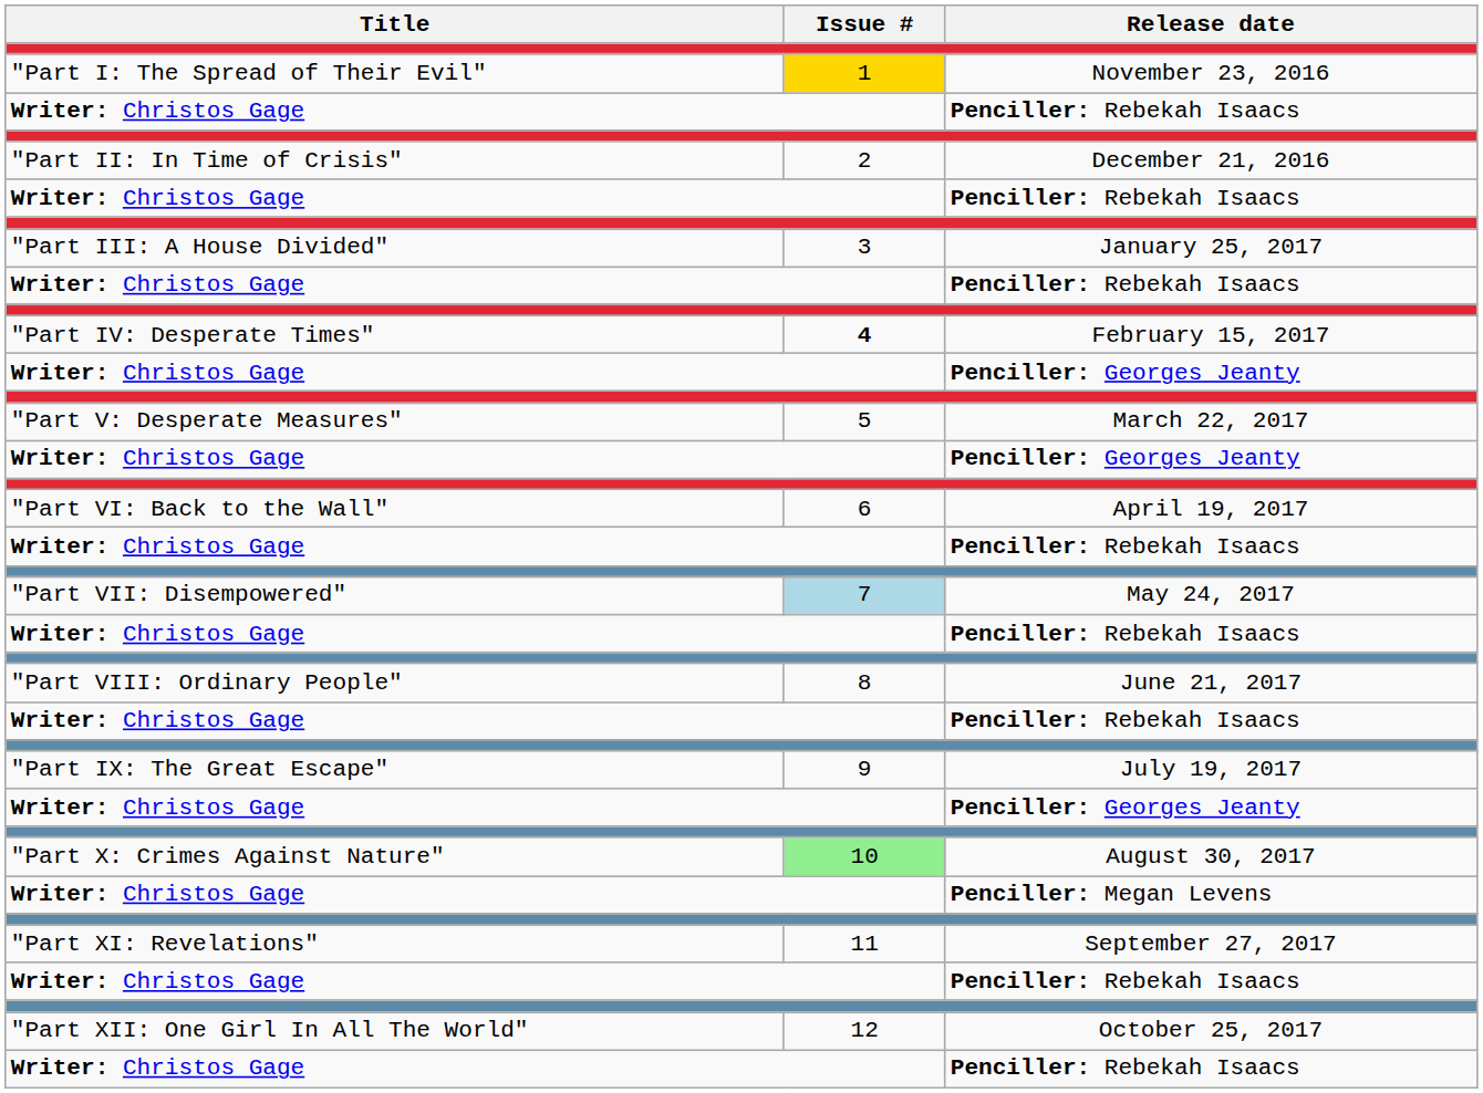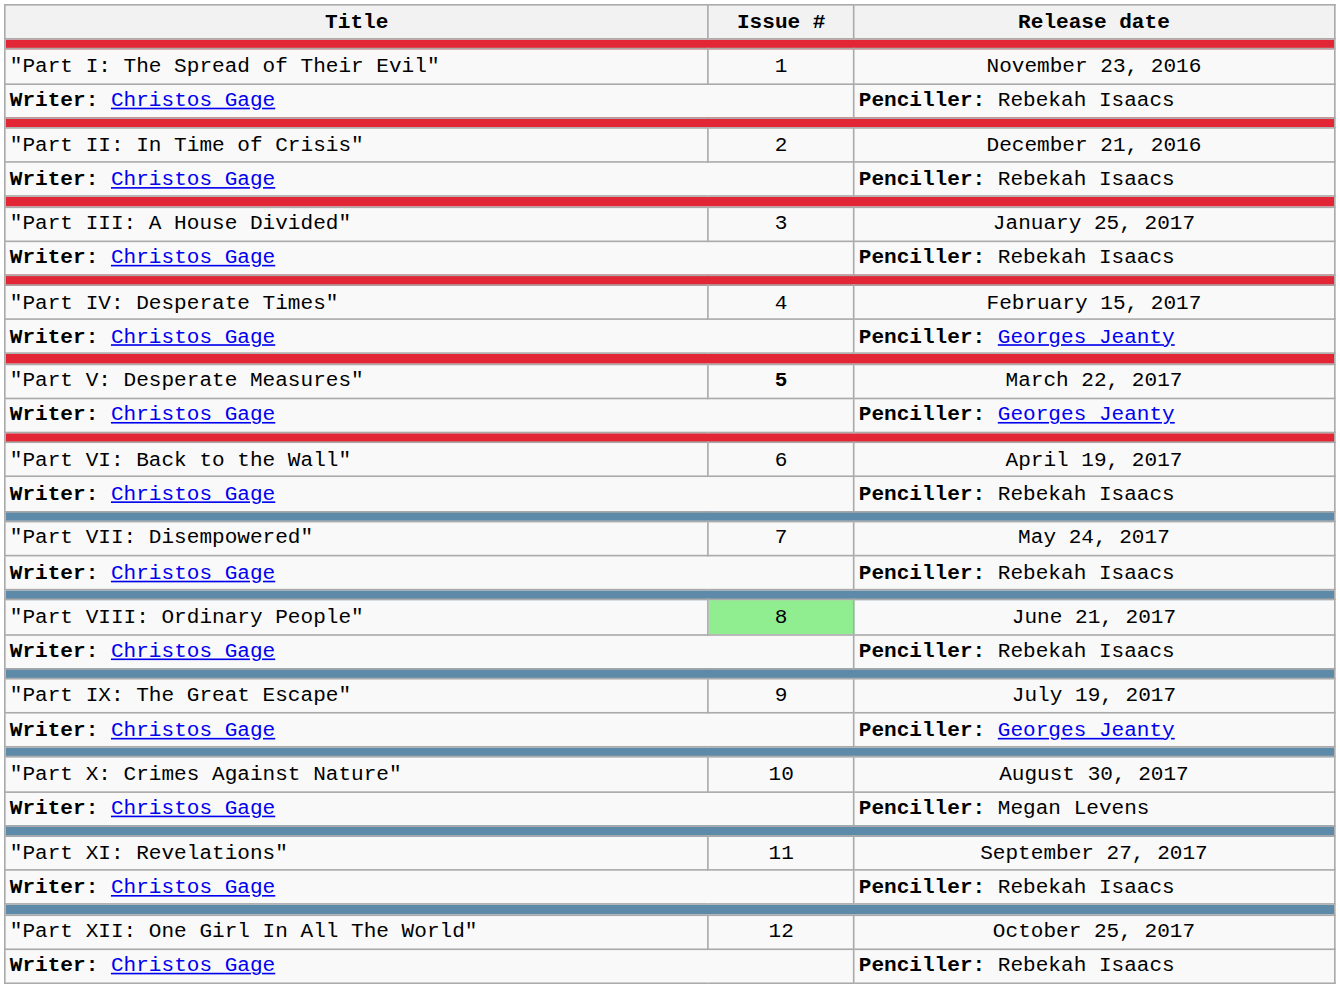November 23, 2016 | Issue #: gold background -> no background
February 15, 2017 | Issue #: bold -> normal
March 22, 2017 | Issue #: normal -> bold
May 24, 2017 | Issue #: lightblue background -> no background
June 21, 2017 | Issue #: no background -> lightgreen background
August 30, 2017 | Issue #: lightgreen background -> no background
